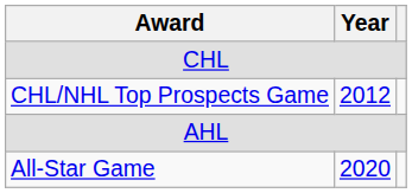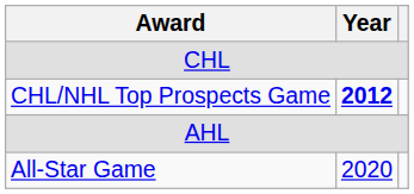CHL/NHL Top Prospects Game | Year: normal -> bold
